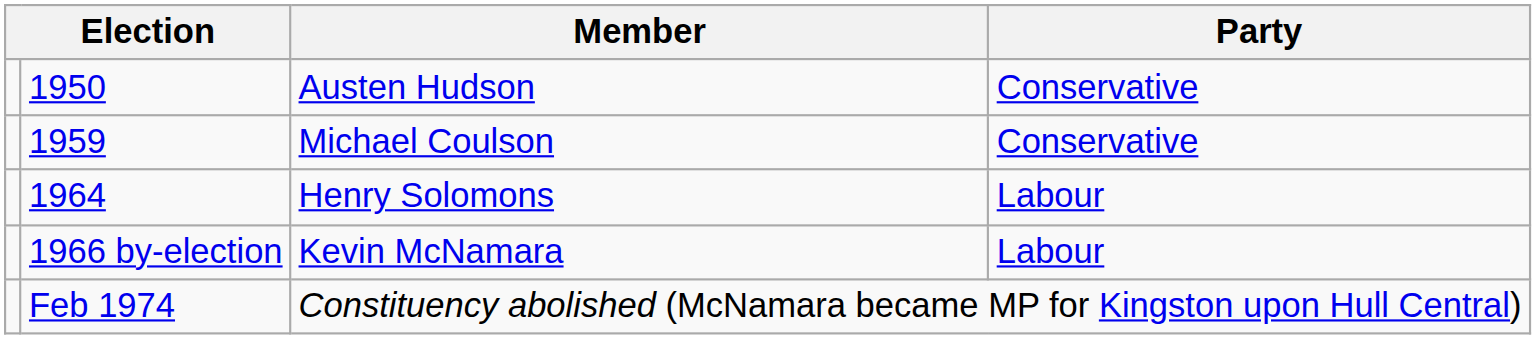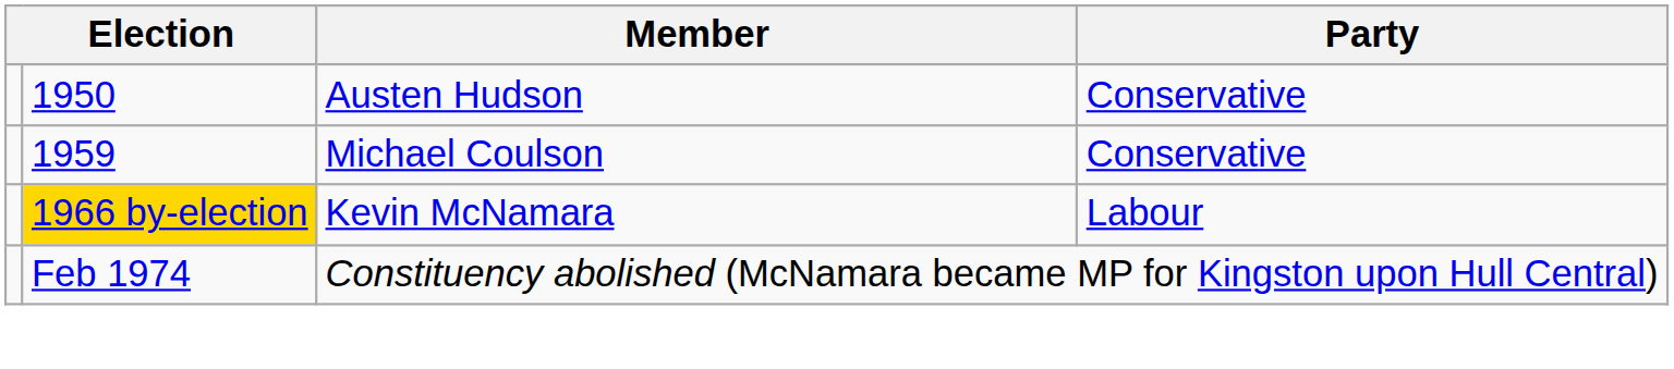- row: 1964 | Henry Solomons | Labour
Kevin McNamara | column 2: no background -> gold background
